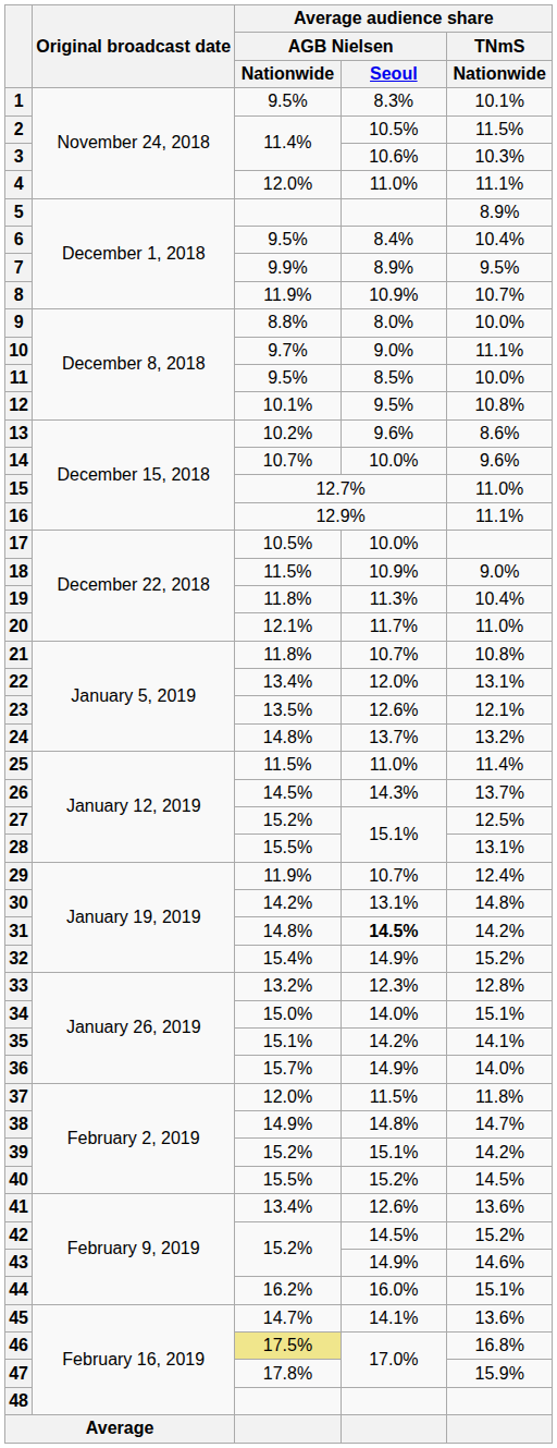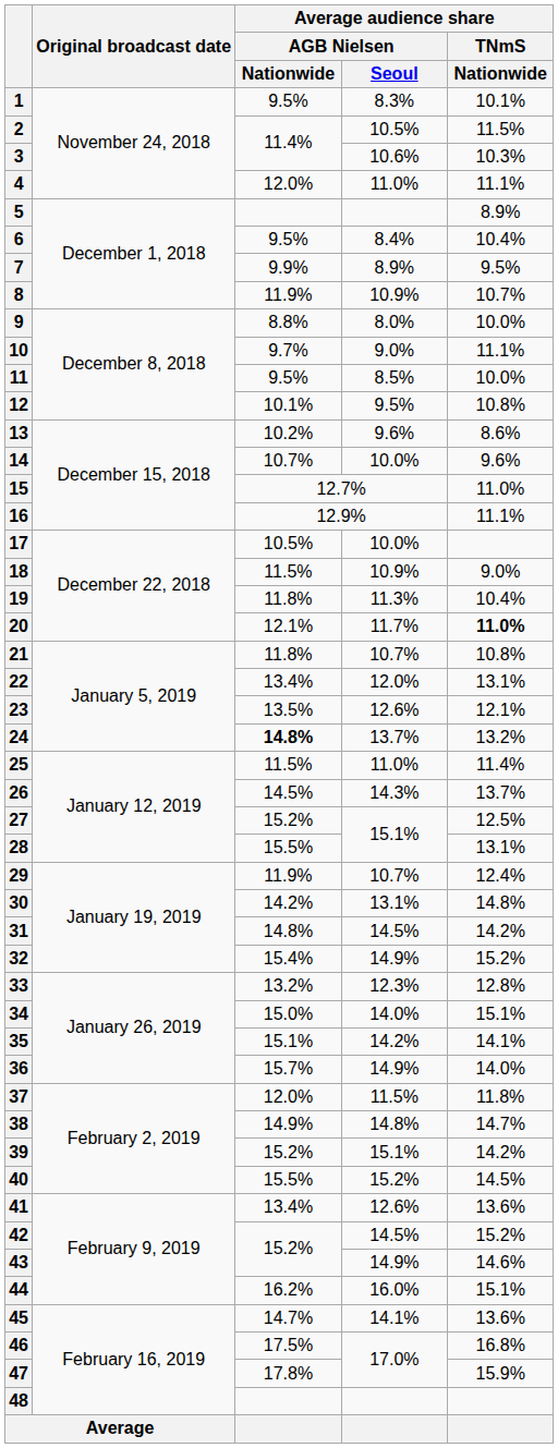20 | Average audience share / TNmS / Nationwide: normal -> bold
24 | Average audience share / AGB Nielsen / Nationwide: normal -> bold
31 | Average audience share / AGB Nielsen / Seoul: bold -> normal
46 | Average audience share / AGB Nielsen / Nationwide: khaki background -> no background
